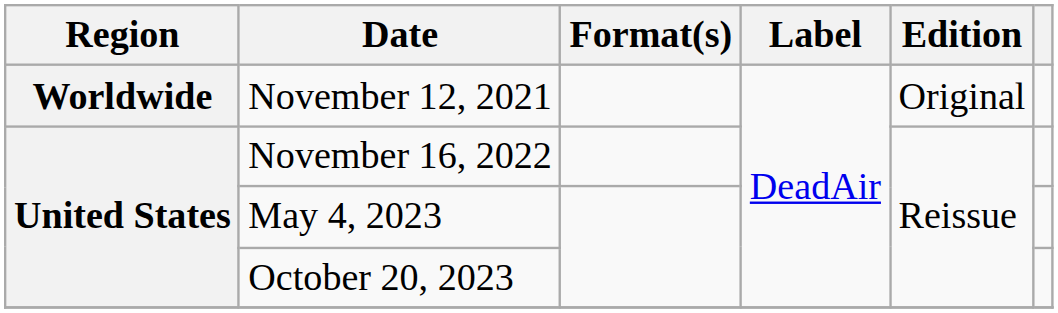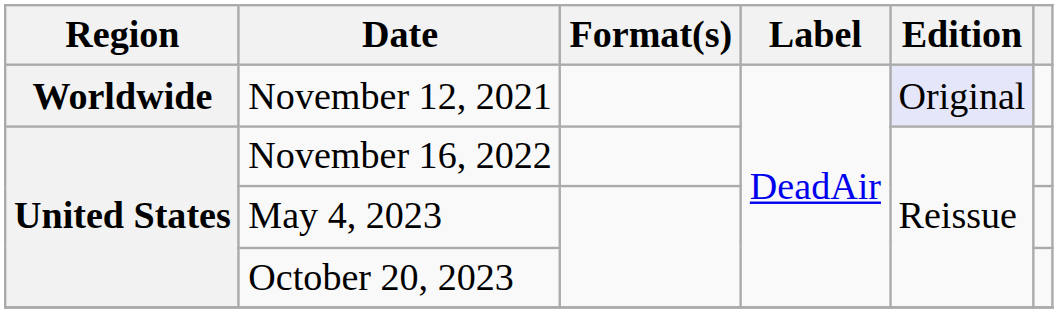November 12, 2021 | Edition: no background -> lavender background
